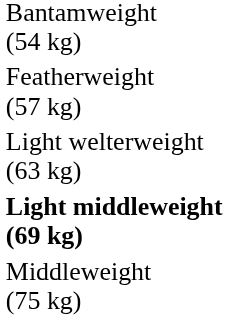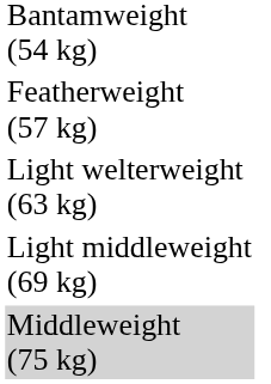Light middleweight (69 kg) | column 1: bold -> normal
Middleweight (75 kg) | column 1: no background -> lightgrey background
